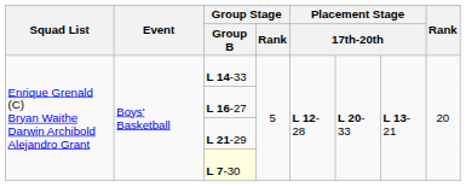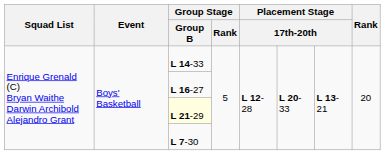L 21-29 | Group Stage / Group B: no background -> lightyellow background
L 7-30 | Group Stage / Group B: lightyellow background -> no background
